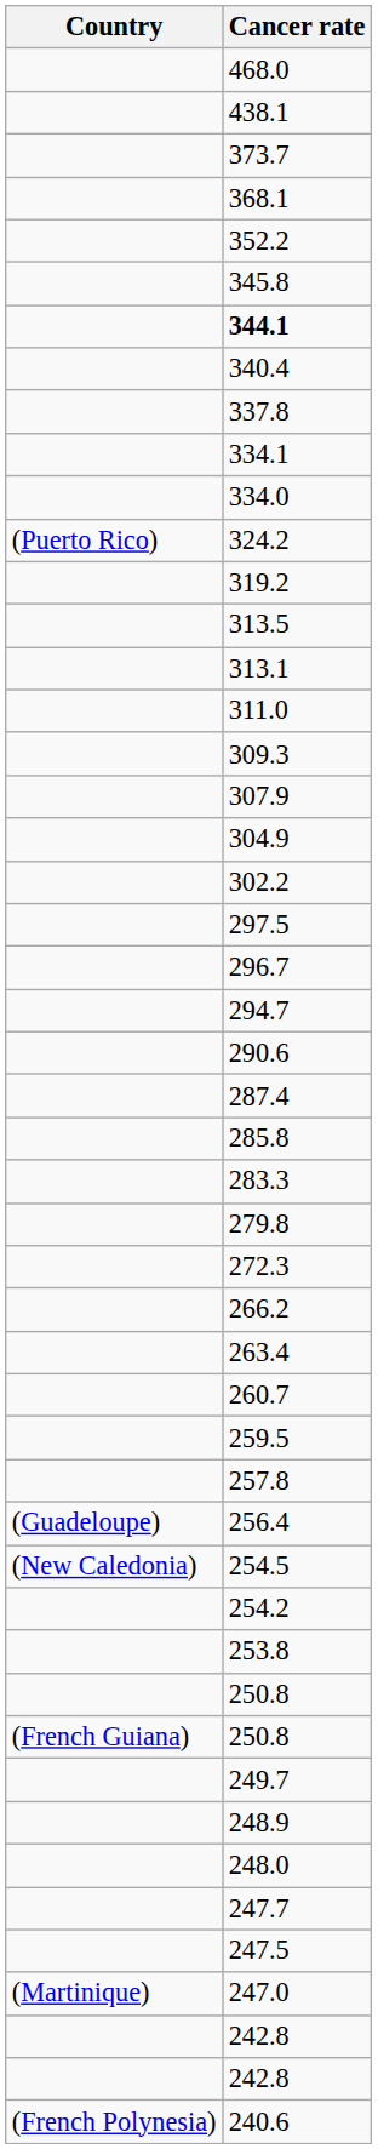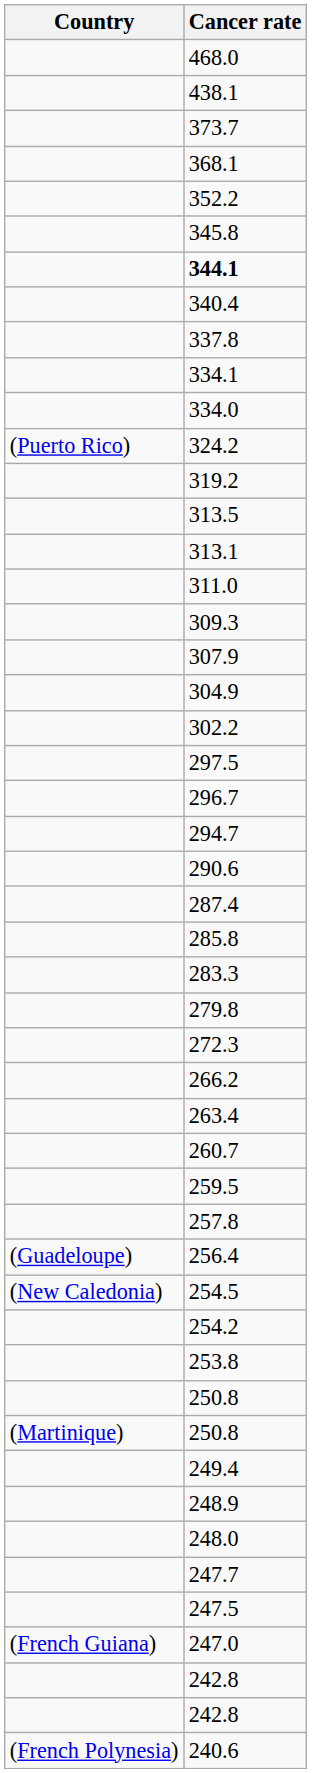row 41 | Country: (French Guiana) -> (Martinique)
row 42 | Cancer rate: 249.7 -> 249.4
row 47 | Country: (Martinique) -> (French Guiana)
